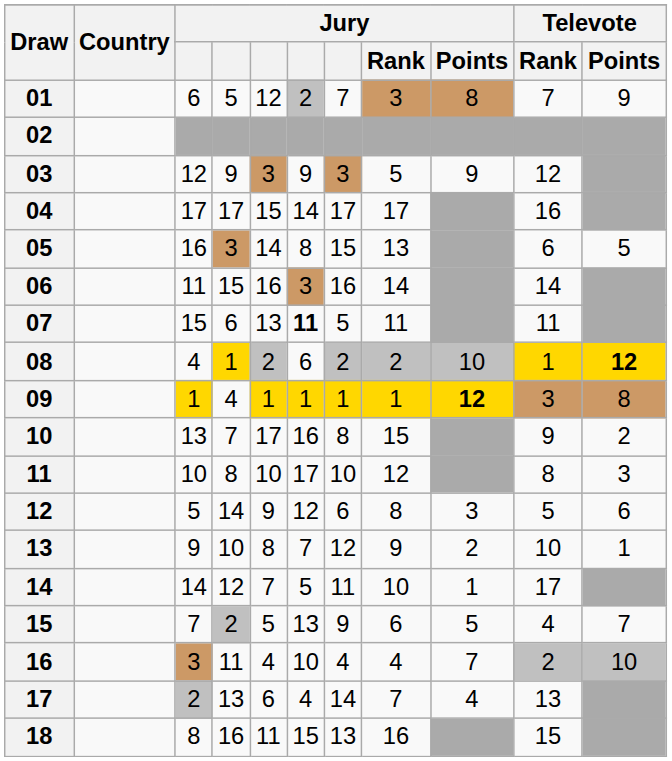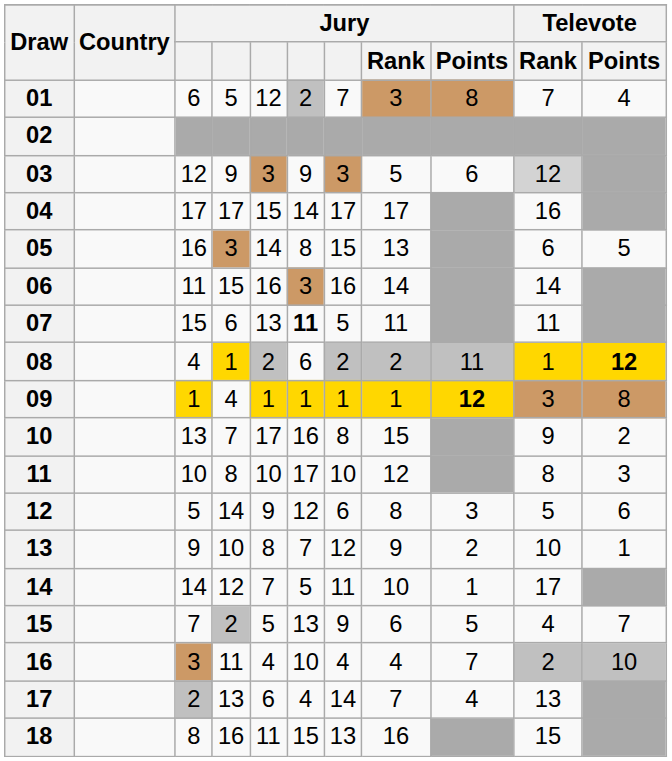01 | Televote / Points: 9 -> 4
03 | Jury / Points: 9 -> 6
03 | Televote / Rank: no background -> lightgrey background
08 | Jury / Points: 10 -> 11
